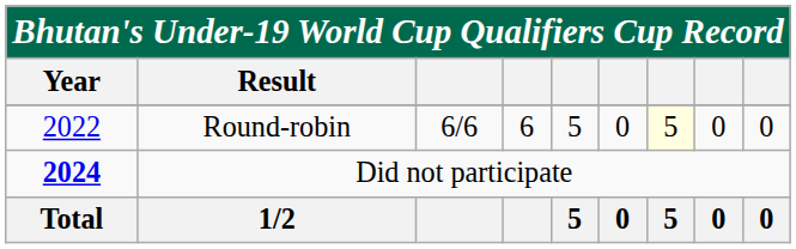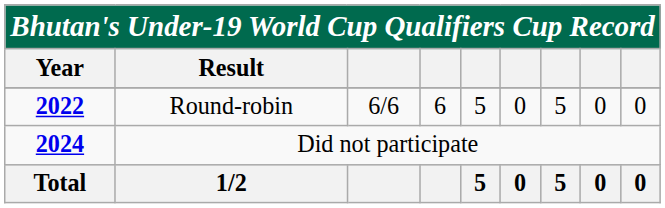Round-robin | Year: normal -> bold
Round-robin | column 7: lightyellow background -> no background
